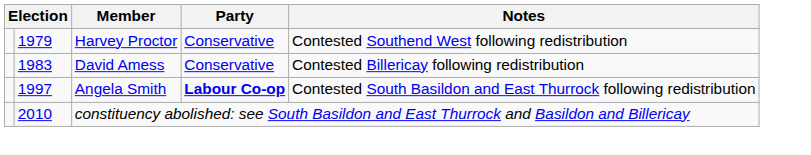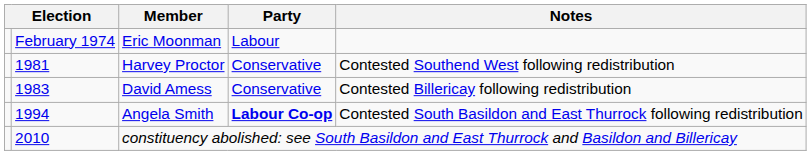+ row: February 1974 | Eric Moonman | Labour
Harvey Proctor | column 2: 1979 -> 1981
Angela Smith | column 2: 1997 -> 1994
